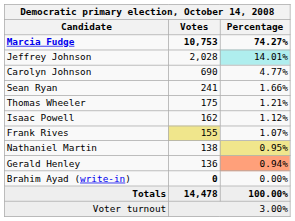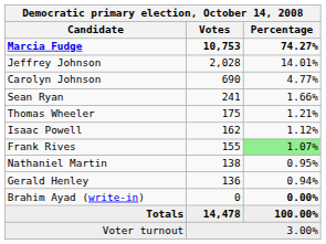Jeffrey Johnson | Percentage: paleturquoise background -> no background
Frank Rives | Votes: khaki background -> no background
Frank Rives | Percentage: no background -> lightgreen background
Nathaniel Martin | Percentage: khaki background -> no background
Gerald Henley | Percentage: lightsalmon background -> no background
Brahim Ayad (write-in) | Votes: bold -> normal
Brahim Ayad (write-in) | Percentage: normal -> bold
